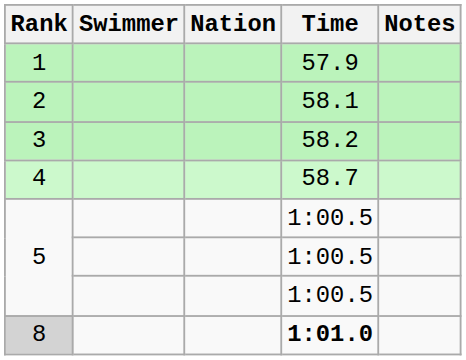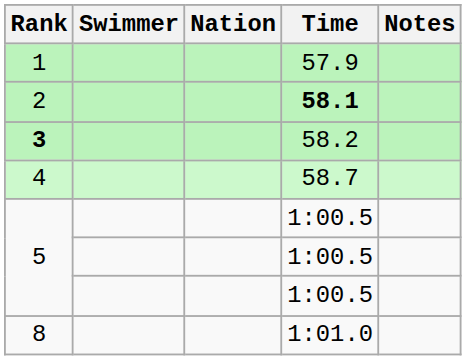2 | Time: normal -> bold
3 | Rank: normal -> bold
8 | Rank: lightgrey background -> no background
8 | Time: bold -> normal
